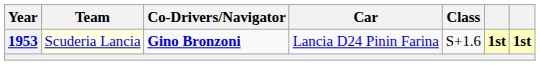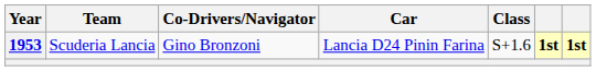1953 | Team: lightyellow background -> no background
1953 | Co-Drivers/Navigator: bold -> normal
